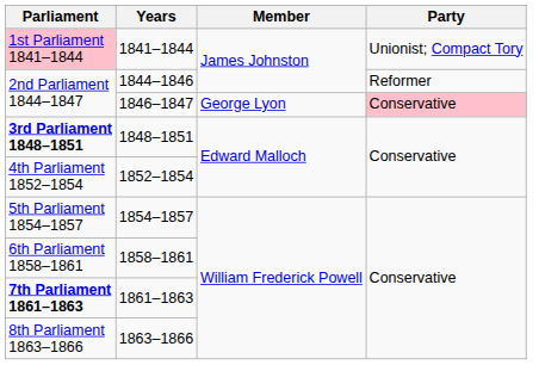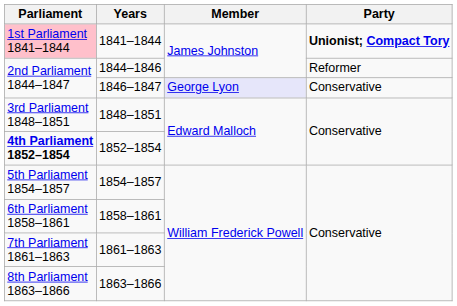1841–1844 | Party: normal -> bold
1846–1847 | Member: no background -> lavender background
1846–1847 | Party: pink background -> no background
1848–1851 | Parliament: bold -> normal
1852–1854 | Parliament: normal -> bold
1861–1863 | Parliament: bold -> normal
